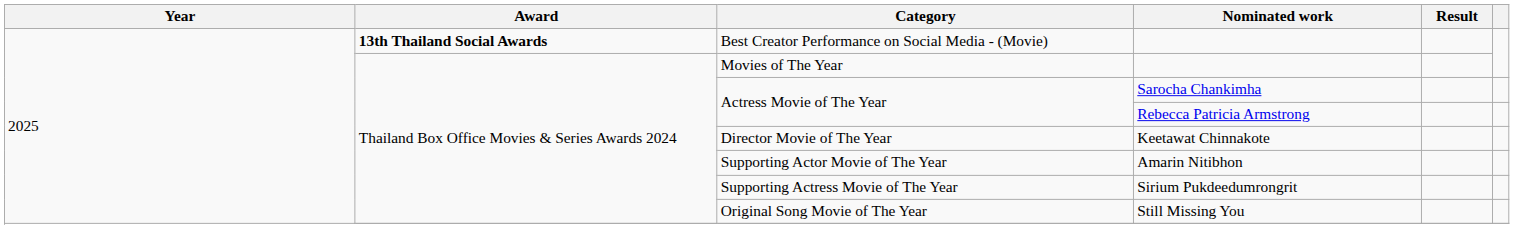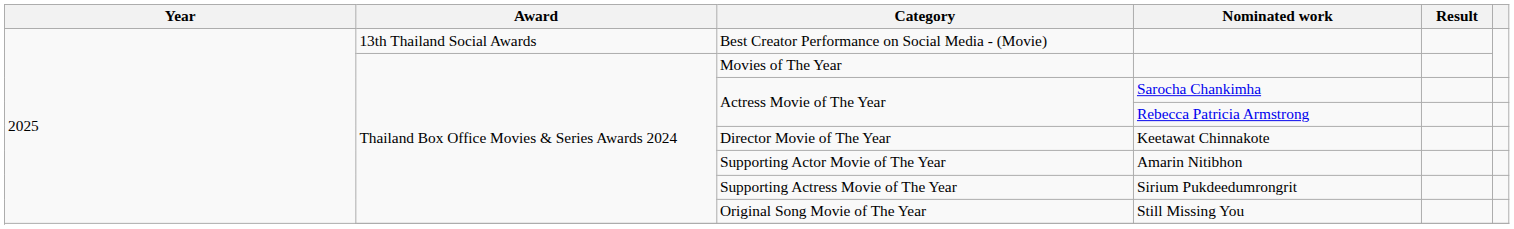Best Creator Performance on Social Media - (Movie) | Award: bold -> normal
